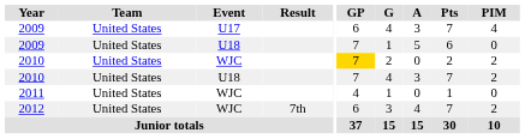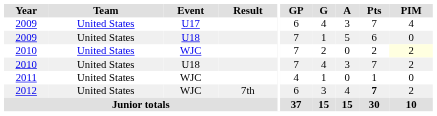2010 / WJC | GP: gold background -> no background
2010 / WJC | PIM: no background -> lightyellow background
2012 | Pts: normal -> bold
